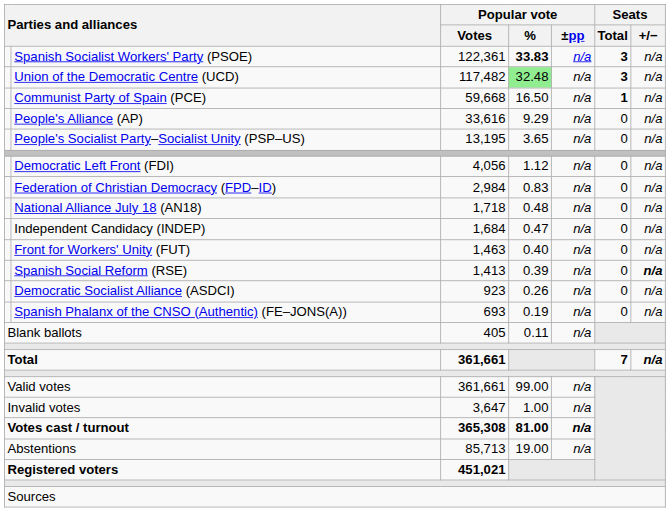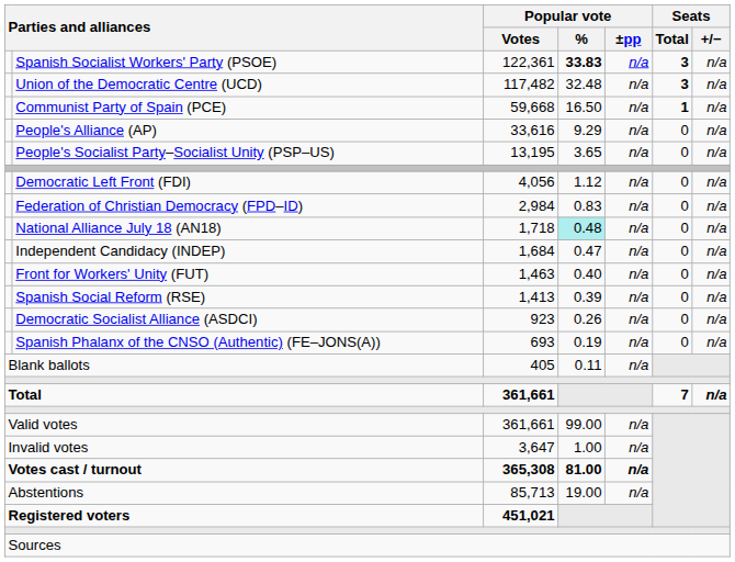Union of the Democratic Centre (UCD) | Popular vote / %: lightgreen background -> no background
National Alliance July 18 (AN18) | Popular vote / %: no background -> paleturquoise background
Spanish Social Reform (RSE) | Seats / +/−: bold -> normal
